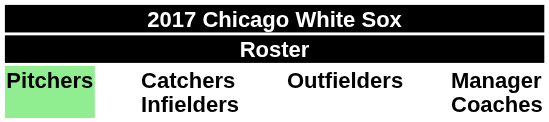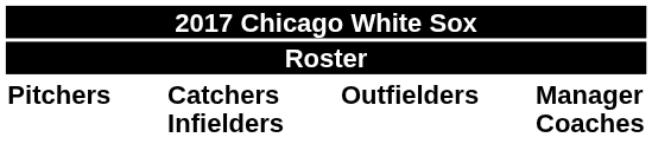Pitchers | column 1: lightgreen background -> no background
